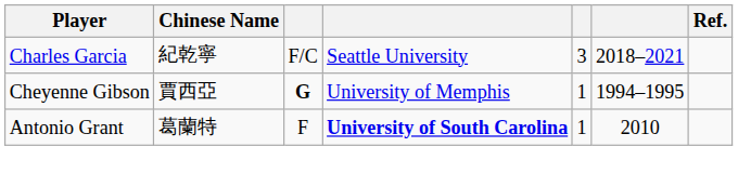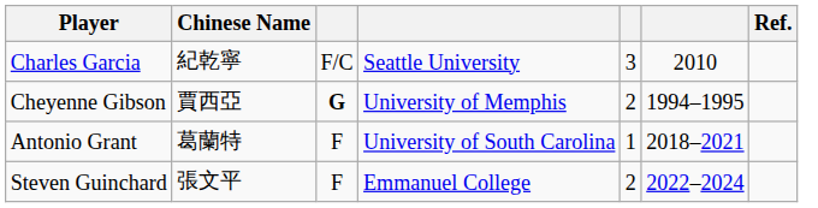Charles Garcia | column 6: 2018–2021 -> 2010
Cheyenne Gibson | column 5: 1 -> 2
Antonio Grant | column 4: bold -> normal
Antonio Grant | column 6: 2010 -> 2018–2021
+ row: Steven Guinchard | 張文平 | F | Emmanuel College | 2 | 2022–2024
